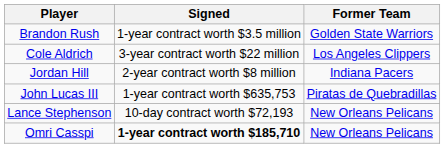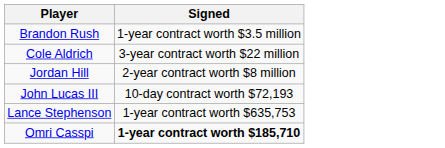- column: Former Team | Golden State Warriors | Los Angeles Clippers | Indiana Pacers | Piratas de Quebradillas | New Orleans Pelicans | New Orleans Pelicans
John Lucas III | Signed: 1-year contract worth $635,753 -> 10-day contract worth $72,193
Lance Stephenson | Signed: 10-day contract worth $72,193 -> 1-year contract worth $635,753
